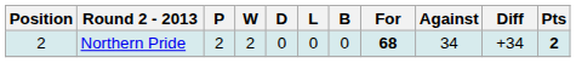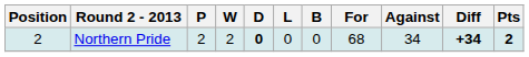Northern Pride | D: normal -> bold
Northern Pride | For: bold -> normal
Northern Pride | Diff: normal -> bold
